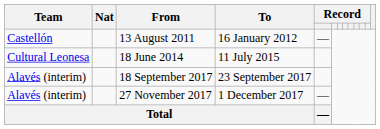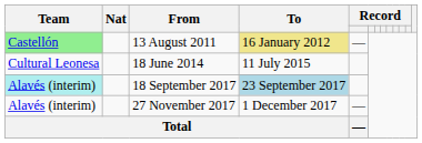13 August 2011 | Team: no background -> lightgreen background
13 August 2011 | To: no background -> khaki background
18 September 2017 | Team: no background -> paleturquoise background
18 September 2017 | To: no background -> lightblue background
